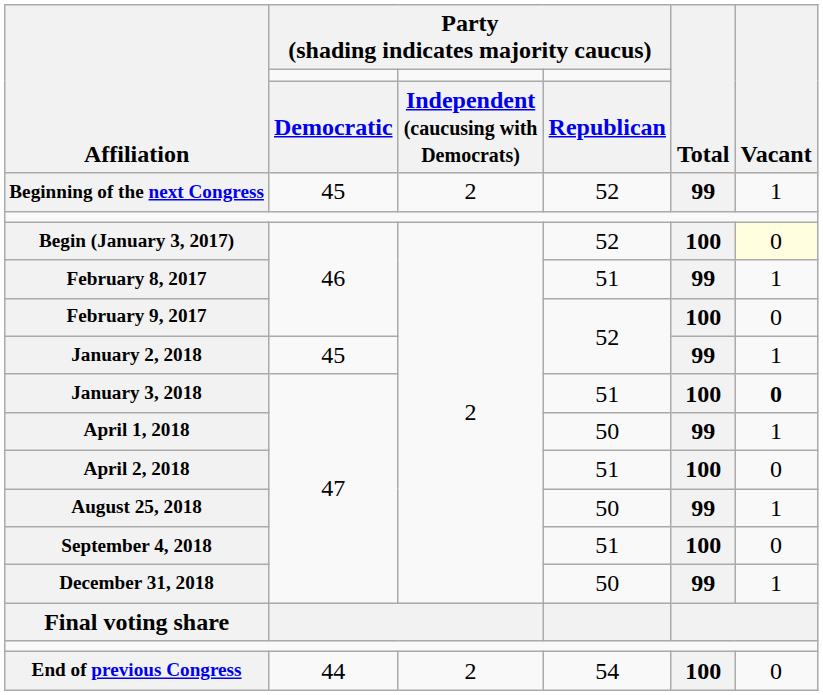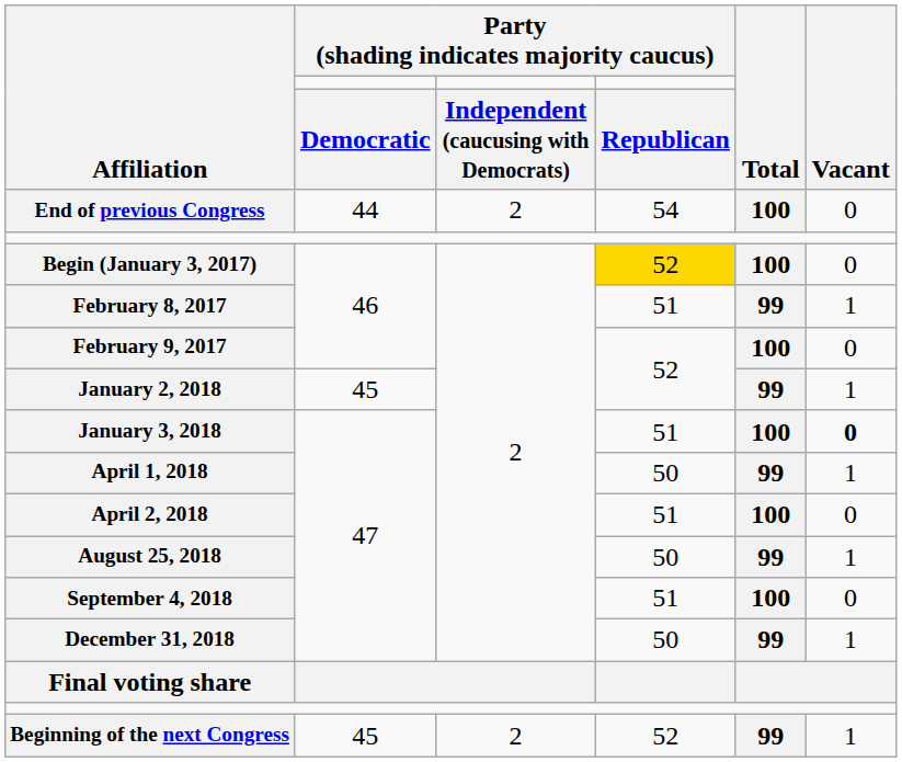rows swapped: End of previous Congress <-> Beginning of the next Congress
Begin (January 3, 2017) | column 4: no background -> gold background
Begin (January 3, 2017) | Vacant: lightyellow background -> no background
